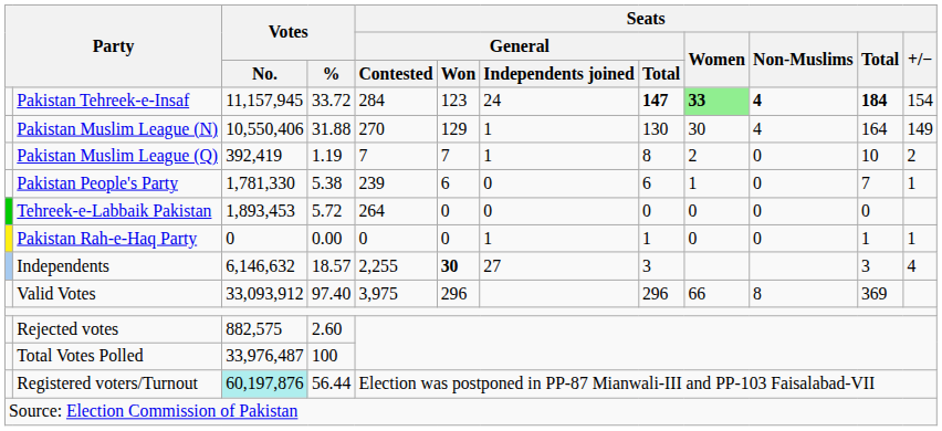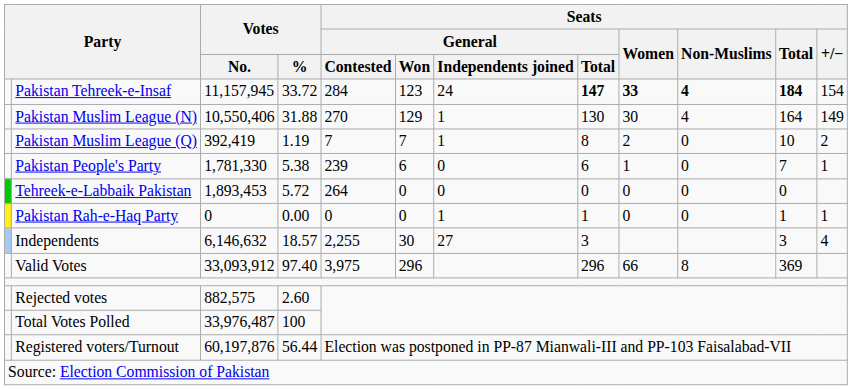Pakistan Tehreek-e-Insaf | Seats / Women: lightgreen background -> no background
Independents | Seats / General / Won: bold -> normal
Registered voters/Turnout | Votes / No.: paleturquoise background -> no background
